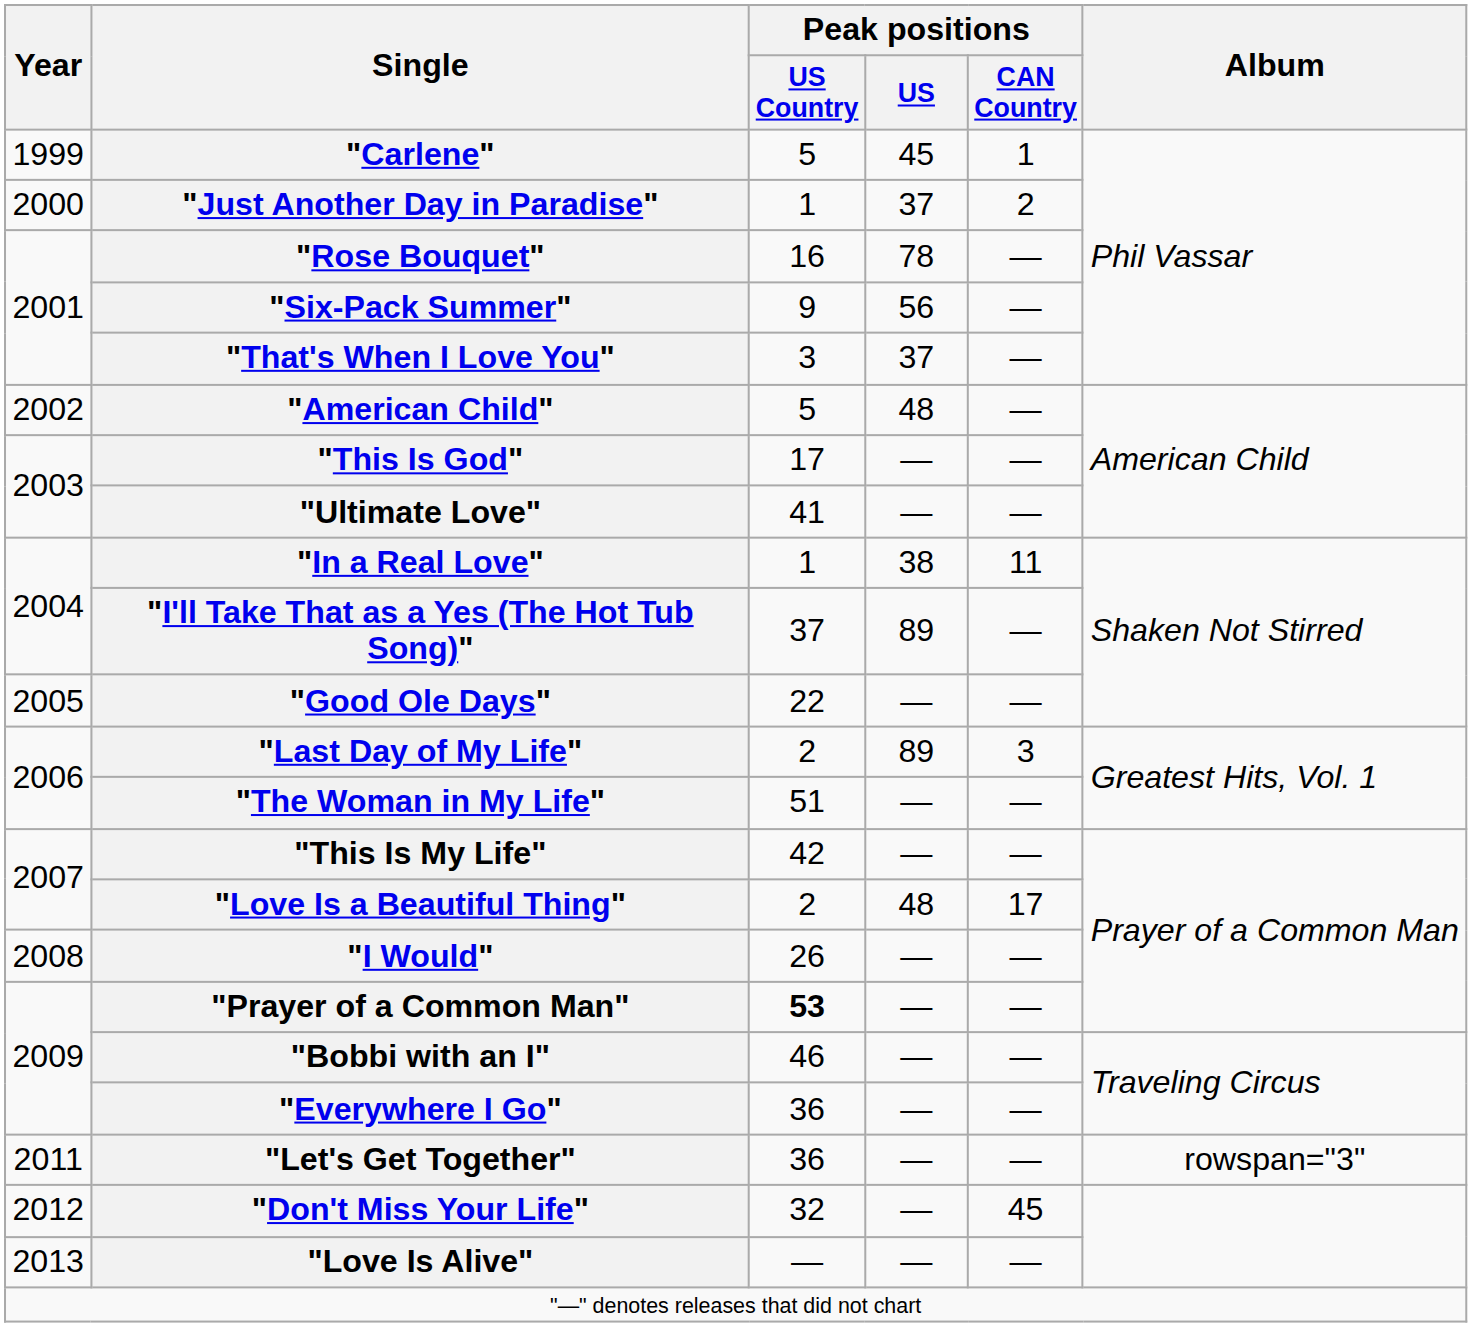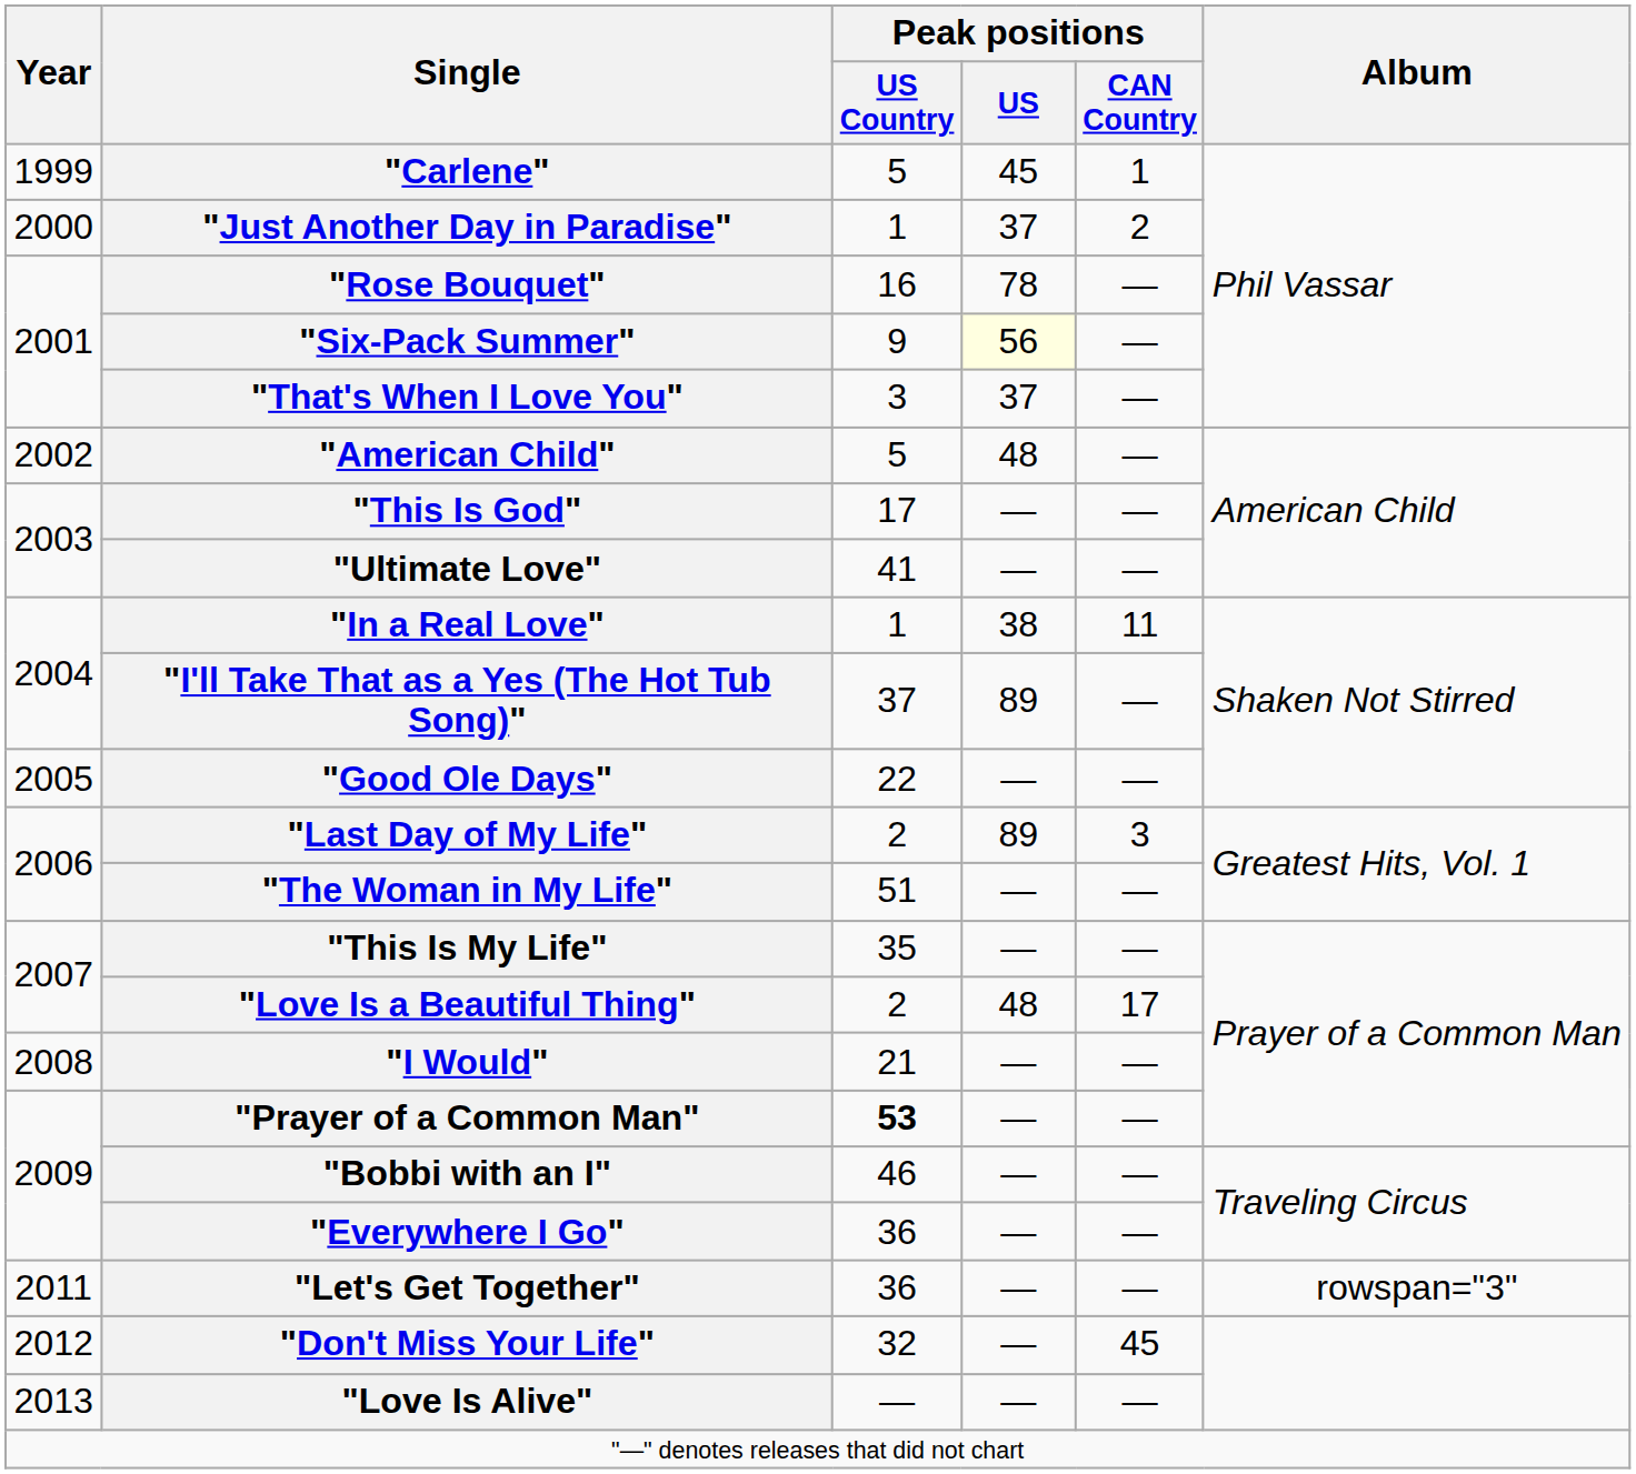"Six-Pack Summer" | Peak positions / US: no background -> lightyellow background
"This Is My Life" | Peak positions / US Country: 42 -> 35
"I Would" | Peak positions / US Country: 26 -> 21
